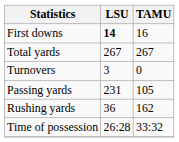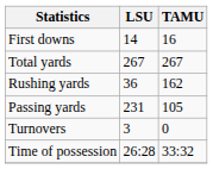First downs | LSU: bold -> normal
rows swapped: Rushing yards <-> Turnovers
